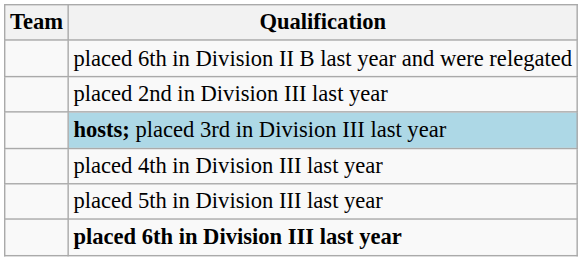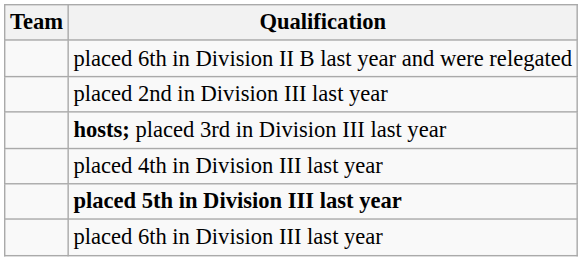hosts; placed 3rd in Division III last year | Qualification: lightblue background -> no background
placed 5th in Division III last year | Qualification: normal -> bold
placed 6th in Division III last year | Qualification: bold -> normal
